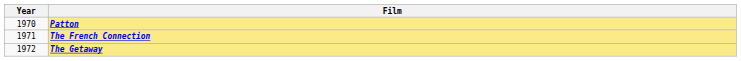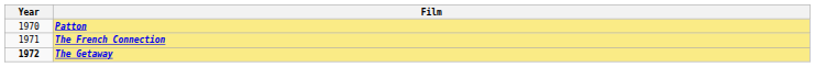The Getaway | Year: normal -> bold
